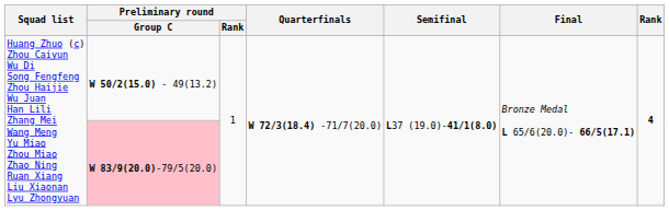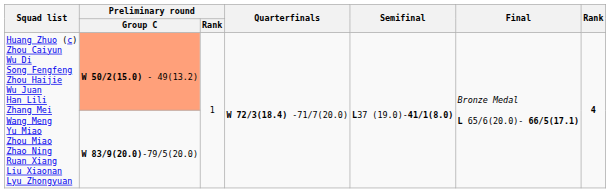W 50/2(15.0) - 49(13.2) | Preliminary round / Group C: no background -> lightsalmon background
W 83/9(20.0)-79/5(20.0) | Preliminary round / Group C: pink background -> no background
